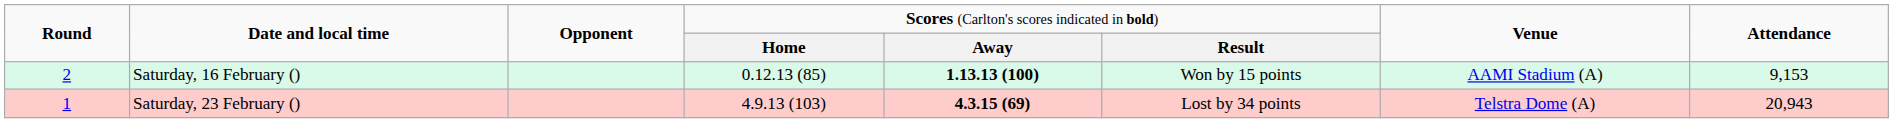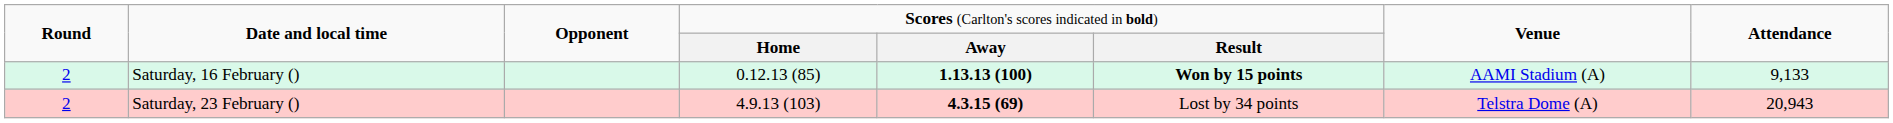Saturday, 16 February () | column 6: normal -> bold
Saturday, 16 February () | column 8: 9,153 -> 9,133
Saturday, 23 February () | column 1: 1 -> 2
